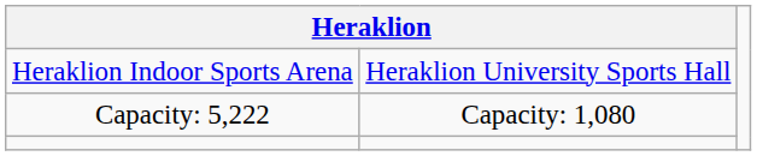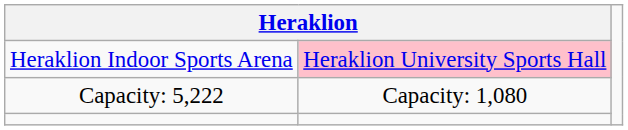Heraklion Indoor Sports Arena | column 2: no background -> pink background
